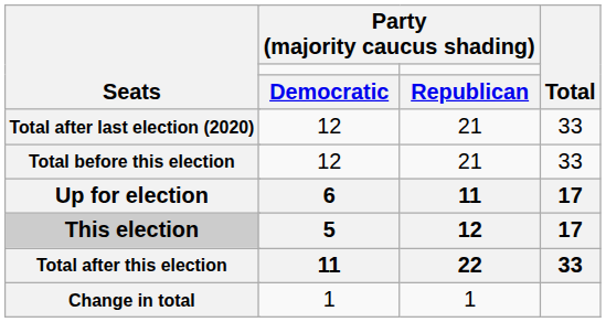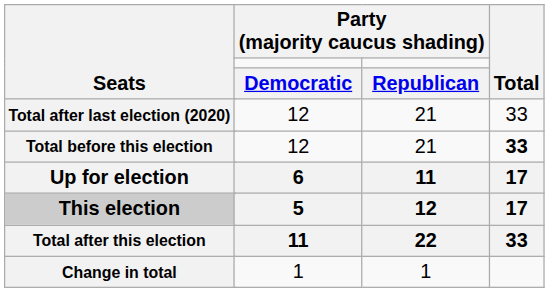row 5 | Total: normal -> bold
